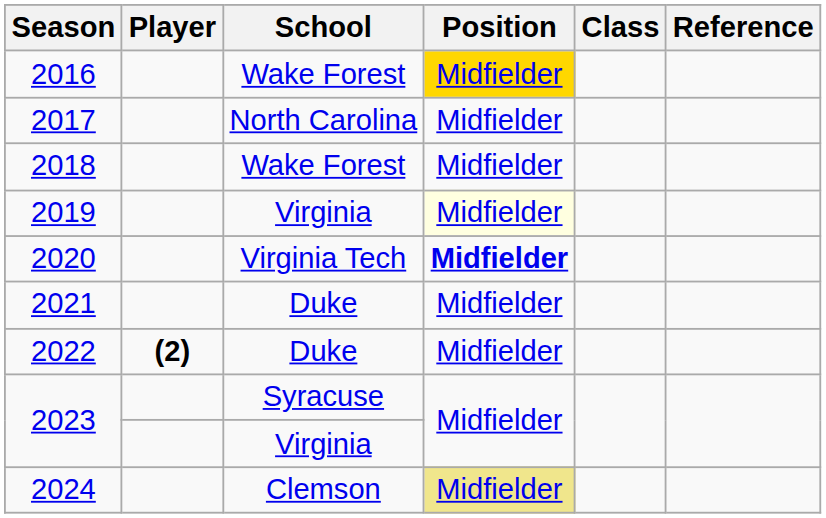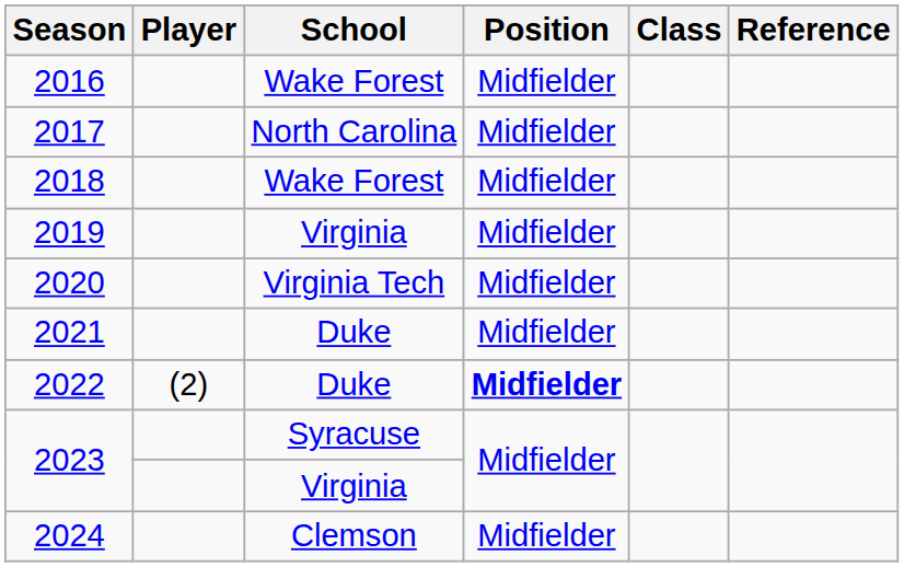2016 | Position: gold background -> no background
2019 | Position: lightyellow background -> no background
2020 | Position: bold -> normal
2022 | Player: bold -> normal
2022 | Position: normal -> bold
2024 | Position: khaki background -> no background
